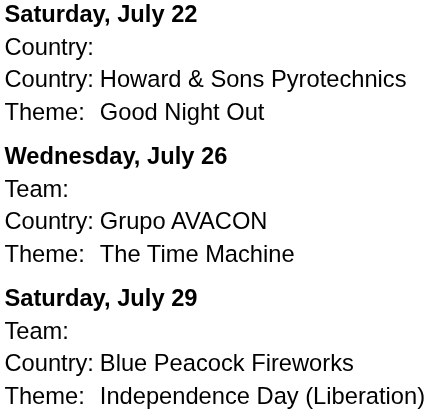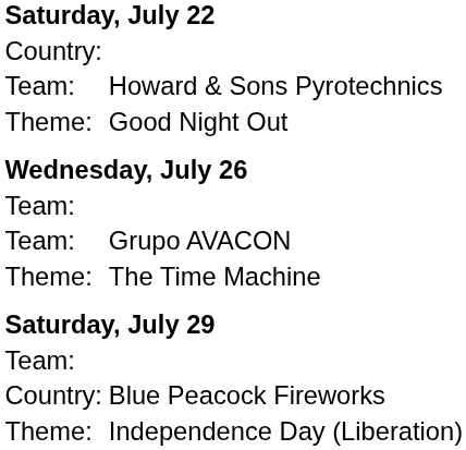row 3 | column 1: Country: -> Team:
row 7 | column 1: Country: -> Team:
